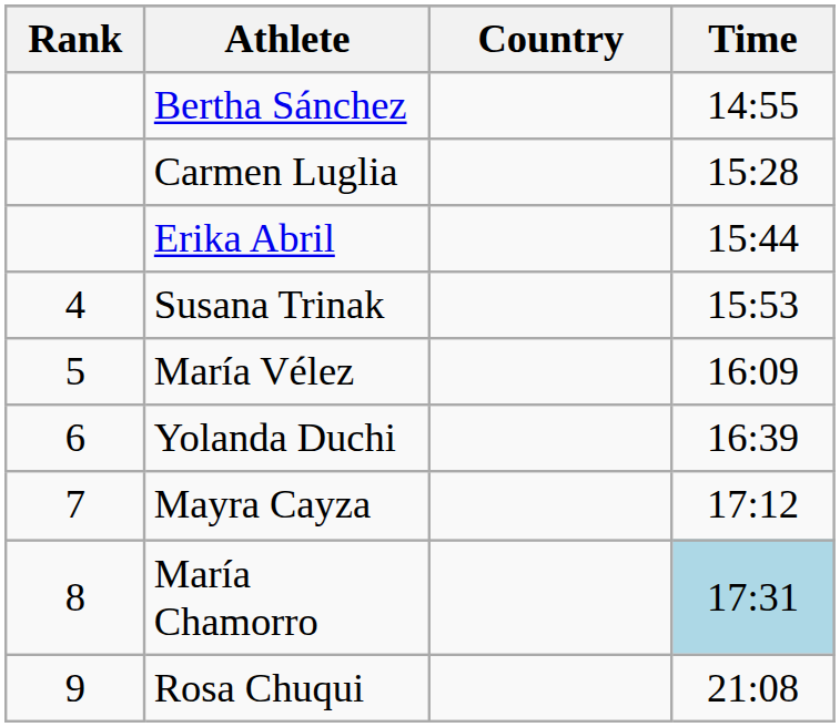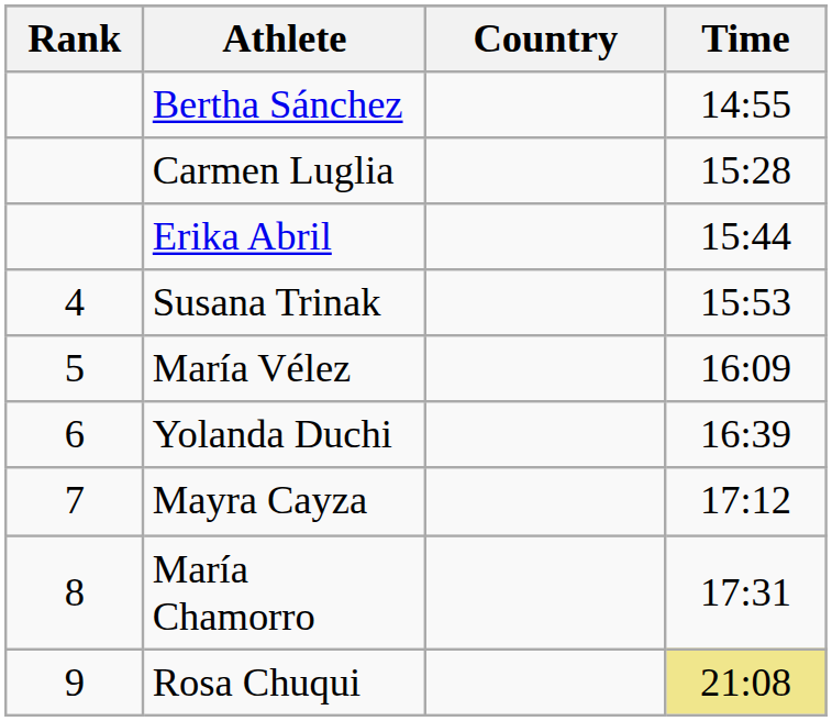María Chamorro | Time: lightblue background -> no background
Rosa Chuqui | Time: no background -> khaki background
